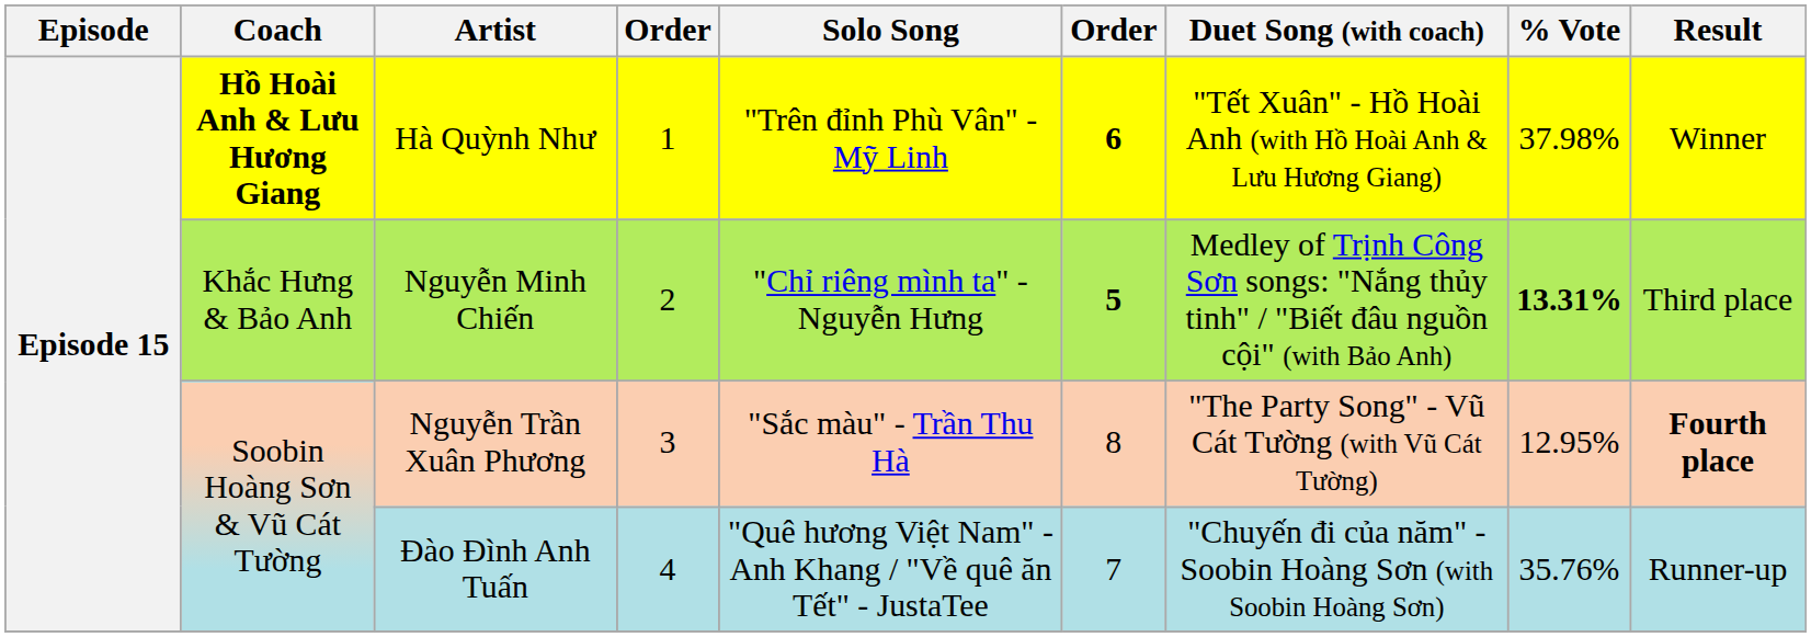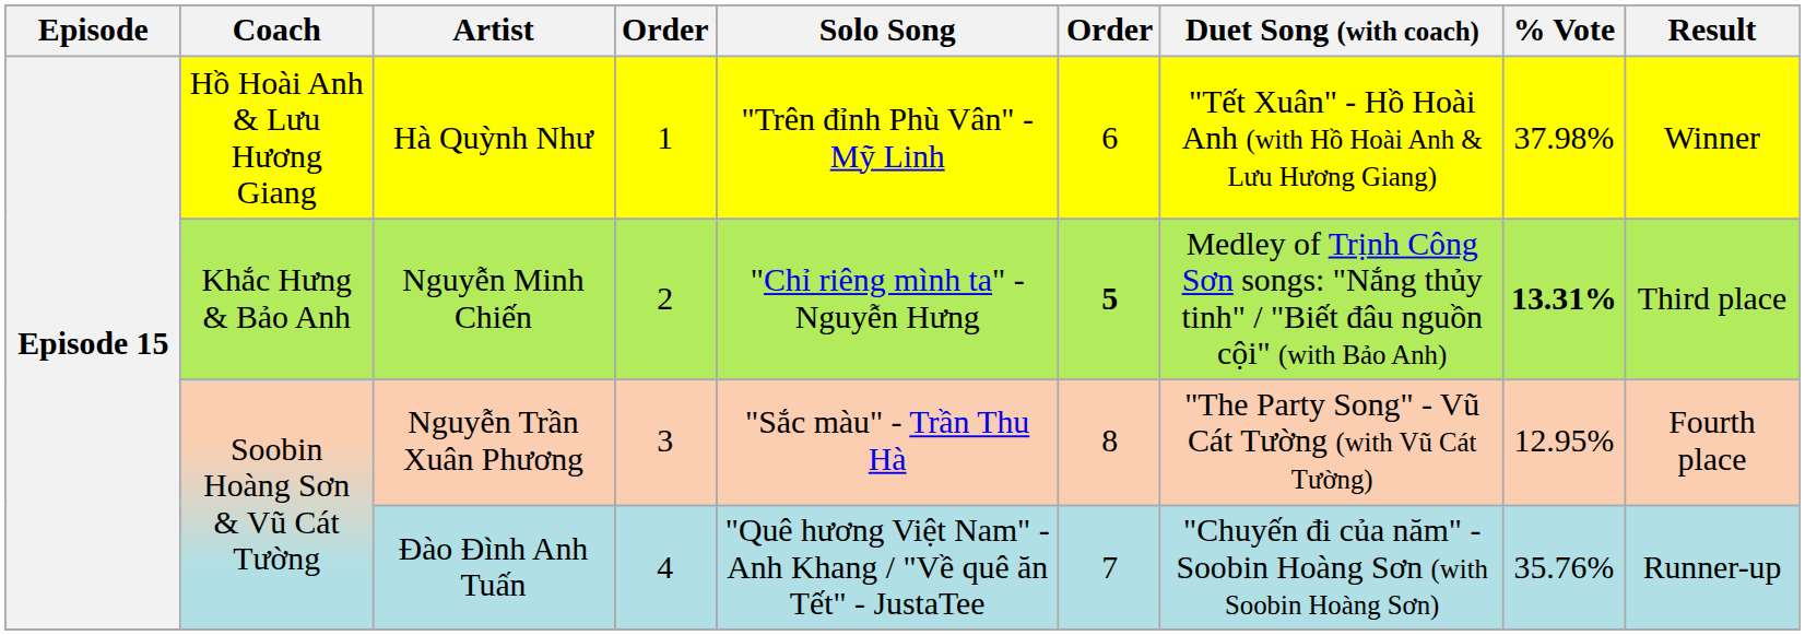Hà Quỳnh Như | Coach: bold -> normal
Hà Quỳnh Như | column 6: bold -> normal
Nguyễn Trần Xuân Phương | Result: bold -> normal
